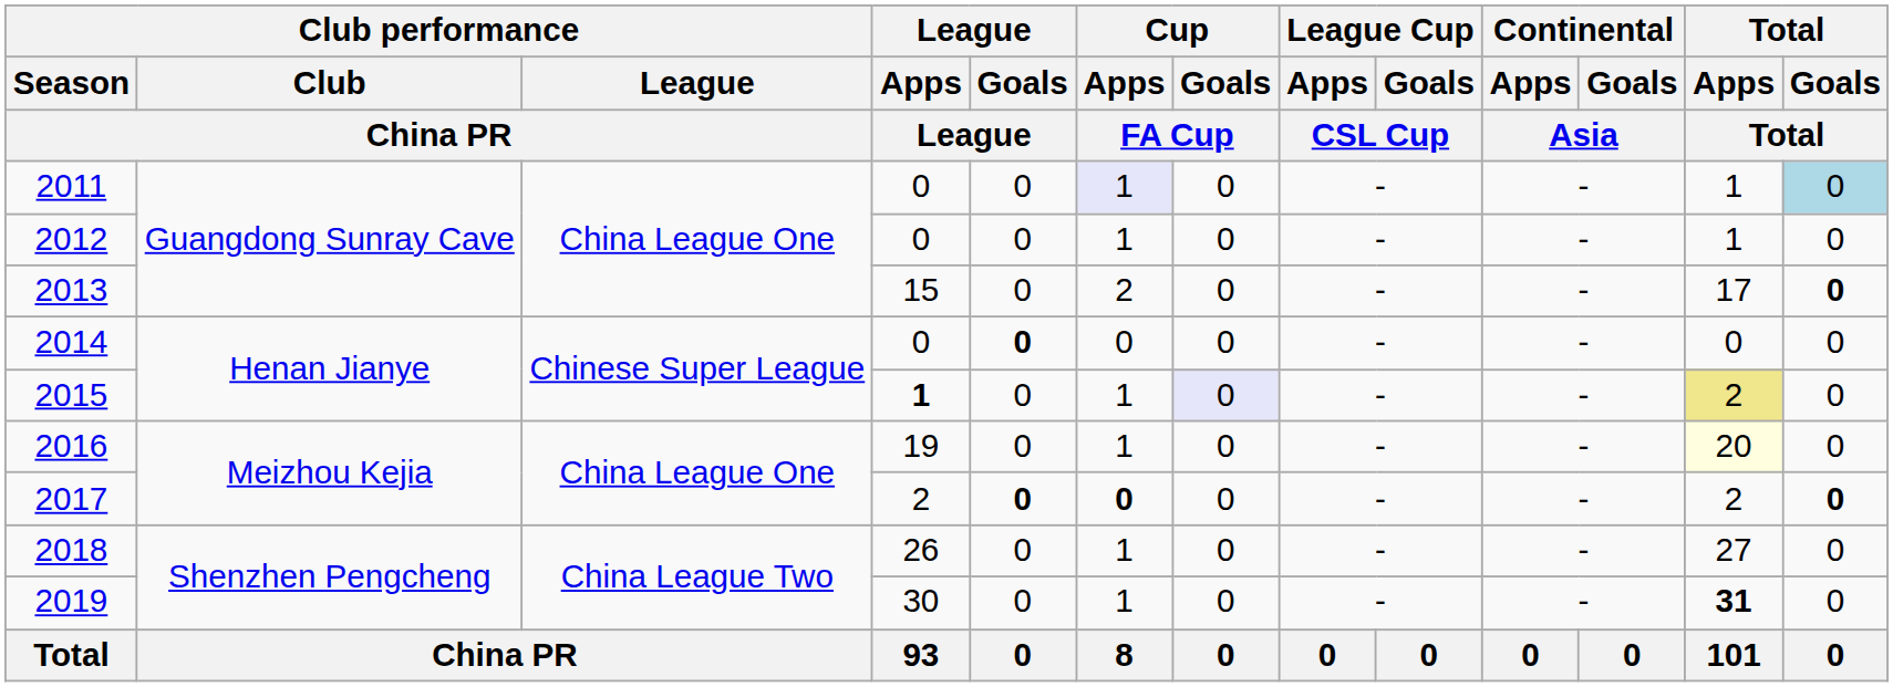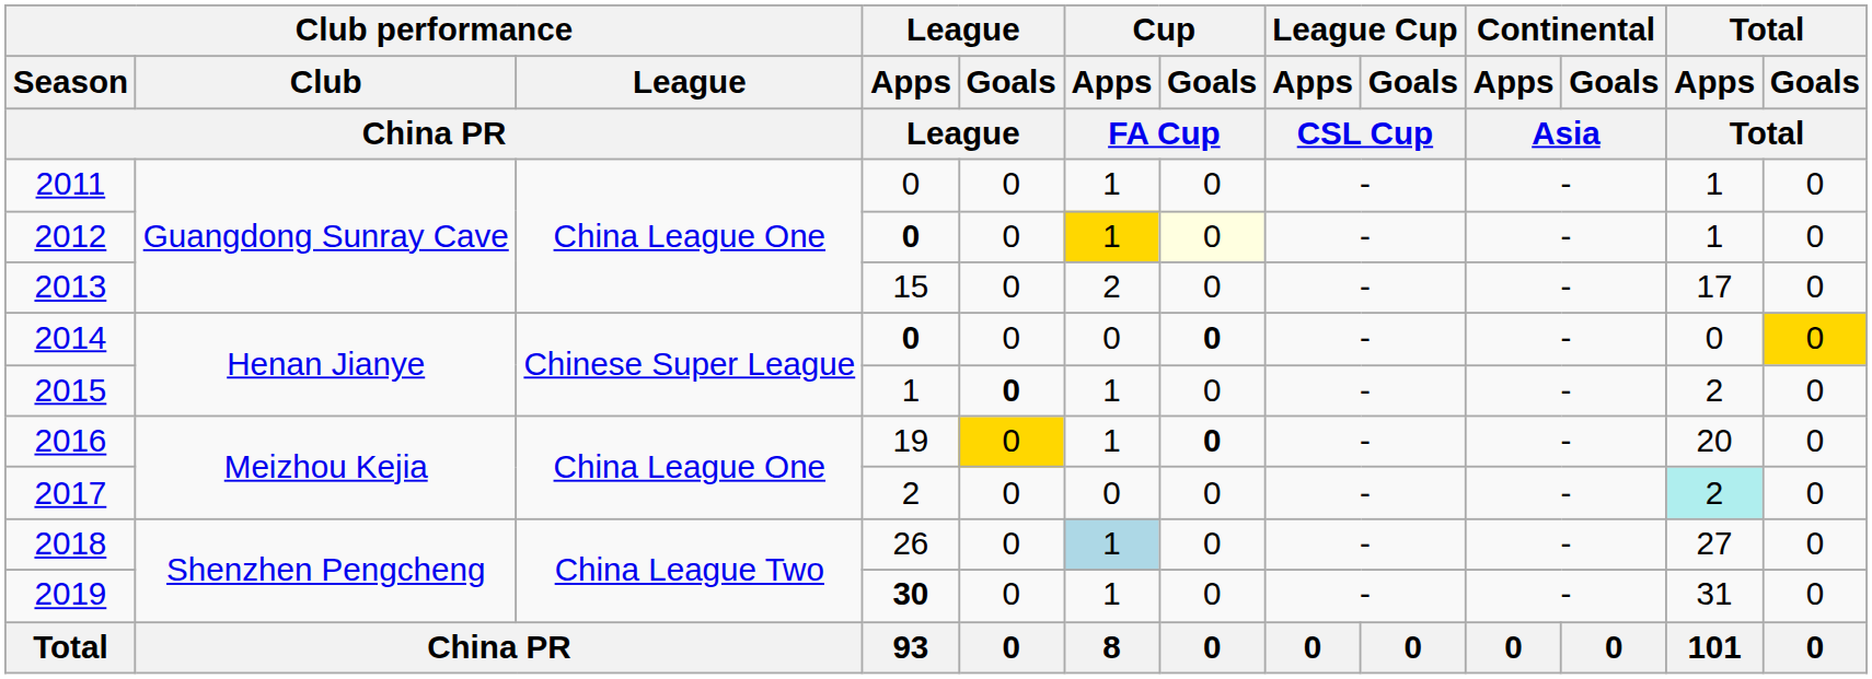2011 | Cup / Apps / FA Cup: lavender background -> no background
2011 | Total / Goals / Total: lightblue background -> no background
2012 | League / Apps / League: normal -> bold
2012 | Cup / Apps / FA Cup: no background -> gold background
2012 | Cup / Goals / FA Cup: no background -> lightyellow background
2013 | Total / Goals / Total: bold -> normal
2014 | League / Apps / League: normal -> bold
2014 | League / Goals / League: bold -> normal
2014 | Cup / Goals / FA Cup: normal -> bold
2014 | Total / Goals / Total: no background -> gold background
2015 | League / Apps / League: bold -> normal
2015 | League / Goals / League: normal -> bold
2015 | Cup / Goals / FA Cup: lavender background -> no background
2015 | Total / Apps / Total: khaki background -> no background
2016 | League / Goals / League: no background -> gold background
2016 | Cup / Goals / FA Cup: normal -> bold
2016 | Total / Apps / Total: lightyellow background -> no background
2017 | League / Goals / League: bold -> normal
2017 | Cup / Apps / FA Cup: bold -> normal
2017 | Total / Apps / Total: no background -> paleturquoise background
2017 | Total / Goals / Total: bold -> normal
2018 | Cup / Apps / FA Cup: no background -> lightblue background
2019 | League / Apps / League: normal -> bold
2019 | Total / Apps / Total: bold -> normal
